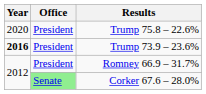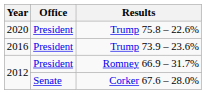Trump 73.9 – 23.6% | Year: bold -> normal
Corker 67.6 – 28.0% | Office: lightgreen background -> no background
